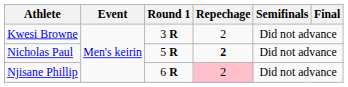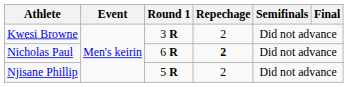Nicholas Paul | Round 1: 5 R -> 6 R
Njisane Phillip | Round 1: 6 R -> 5 R
Njisane Phillip | Repechage: pink background -> no background
